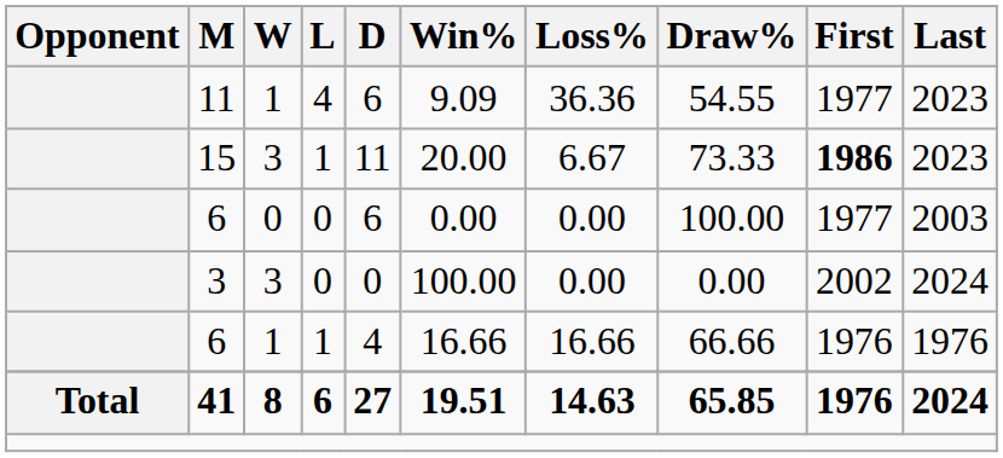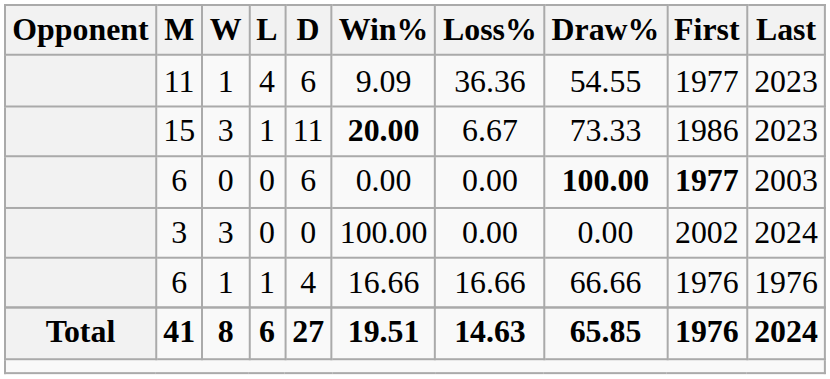15 | Win%: normal -> bold
15 | First: bold -> normal
6 / 0 | Draw%: normal -> bold
6 / 0 | First: normal -> bold
